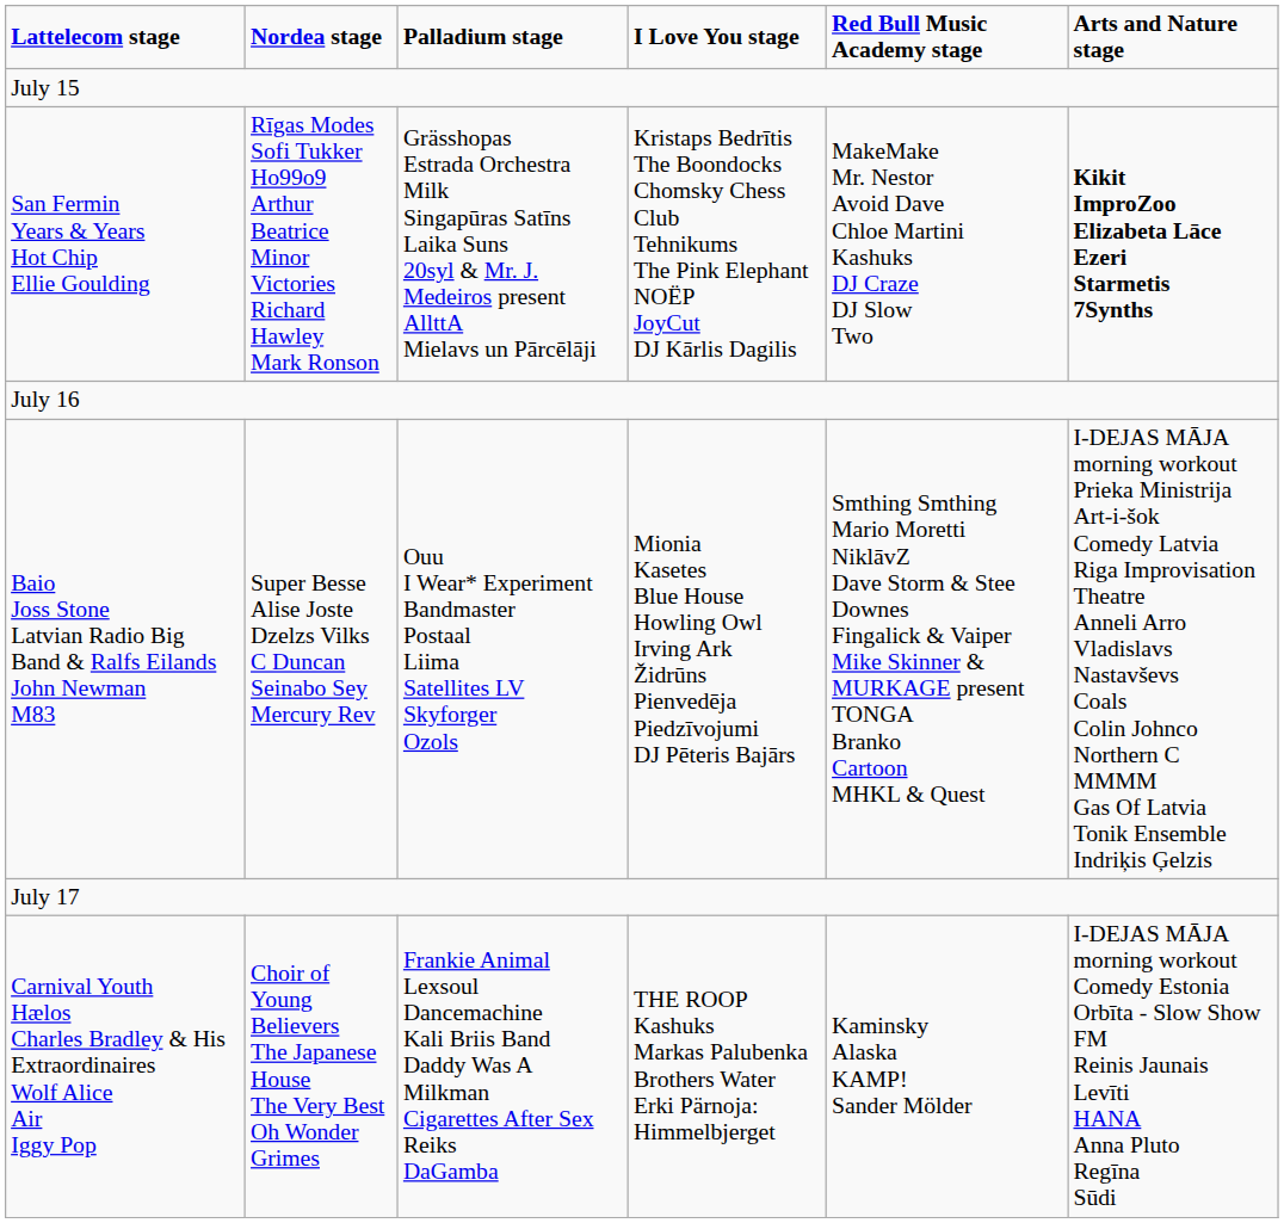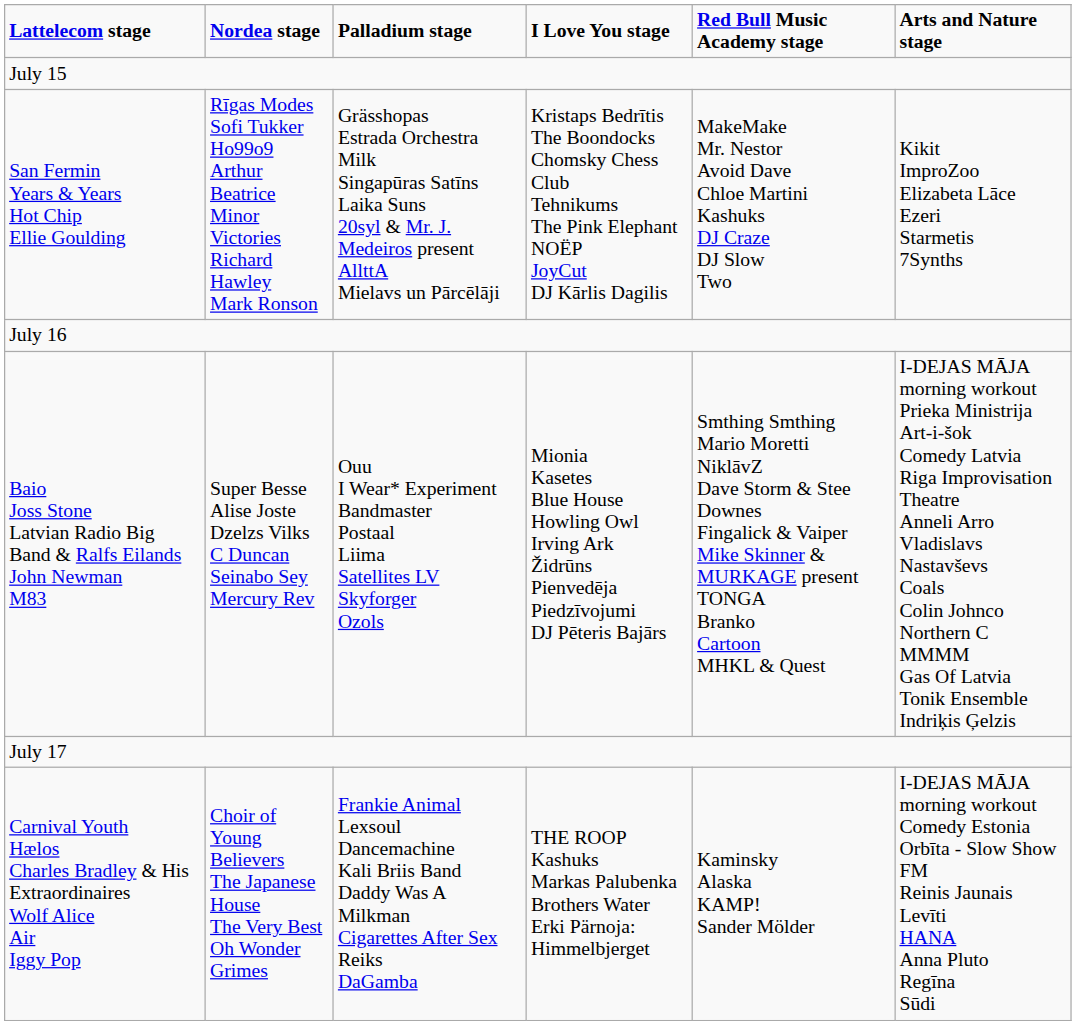San Fermin Years & Years Hot Chip Ellie Goulding | Arts and Nature stage: bold -> normal
